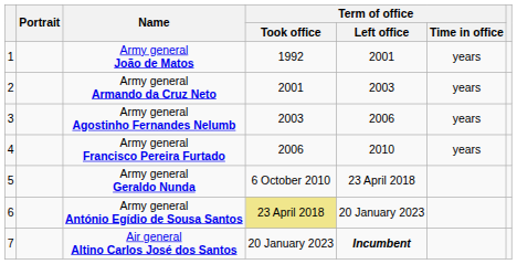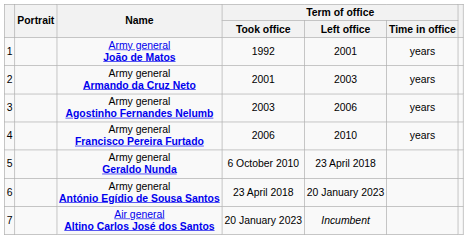Army general António Egídio de Sousa Santos | Term of office / Took office: khaki background -> no background
Air general Altino Carlos José dos Santos | Term of office / Left office: bold -> normal
